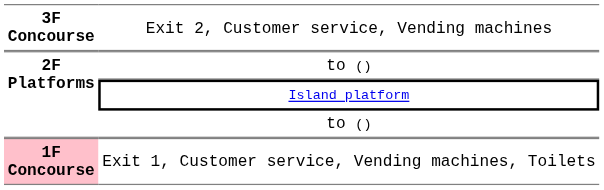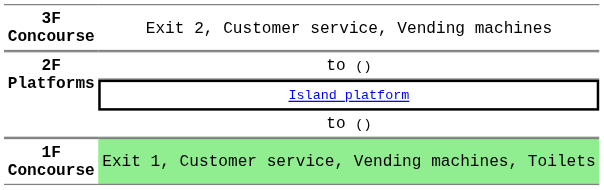Exit 1, Customer service, Vending machines, Toilets | column 1: pink background -> no background
Exit 1, Customer service, Vending machines, Toilets | column 2: no background -> lightgreen background
